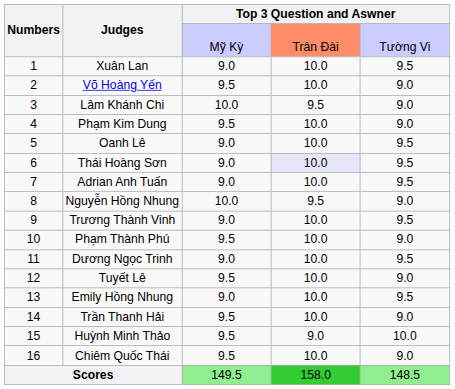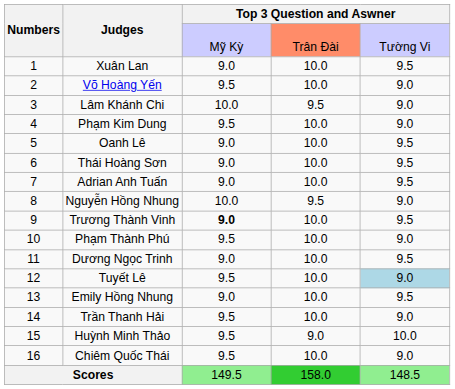Thái Hoàng Sơn | column 4: lavender background -> no background
Trương Thành Vinh | column 3: normal -> bold
Tuyết Lê | column 5: no background -> lightblue background
